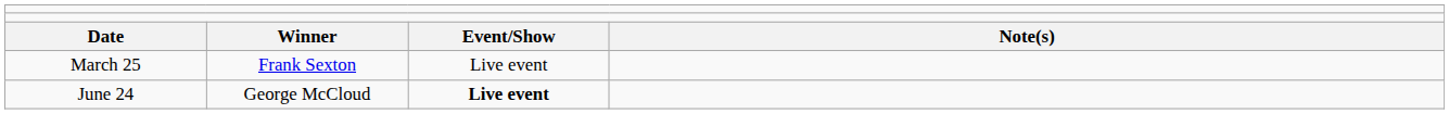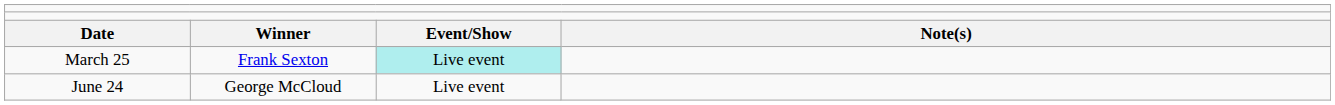March 25 | column 3: no background -> paleturquoise background
June 24 | column 3: bold -> normal
